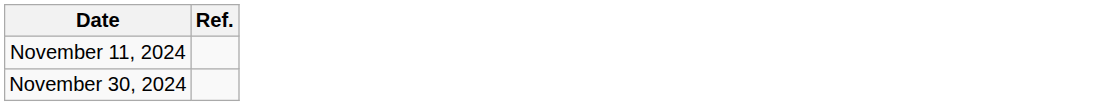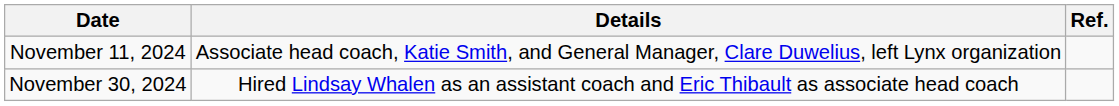+ column: Details | Associate head coach, Katie Smith, and General Manager, Clare Duwelius, left Lynx organization | Hired Lindsay Whalen as an assistant coach and Eric Thibault as associate head coach
